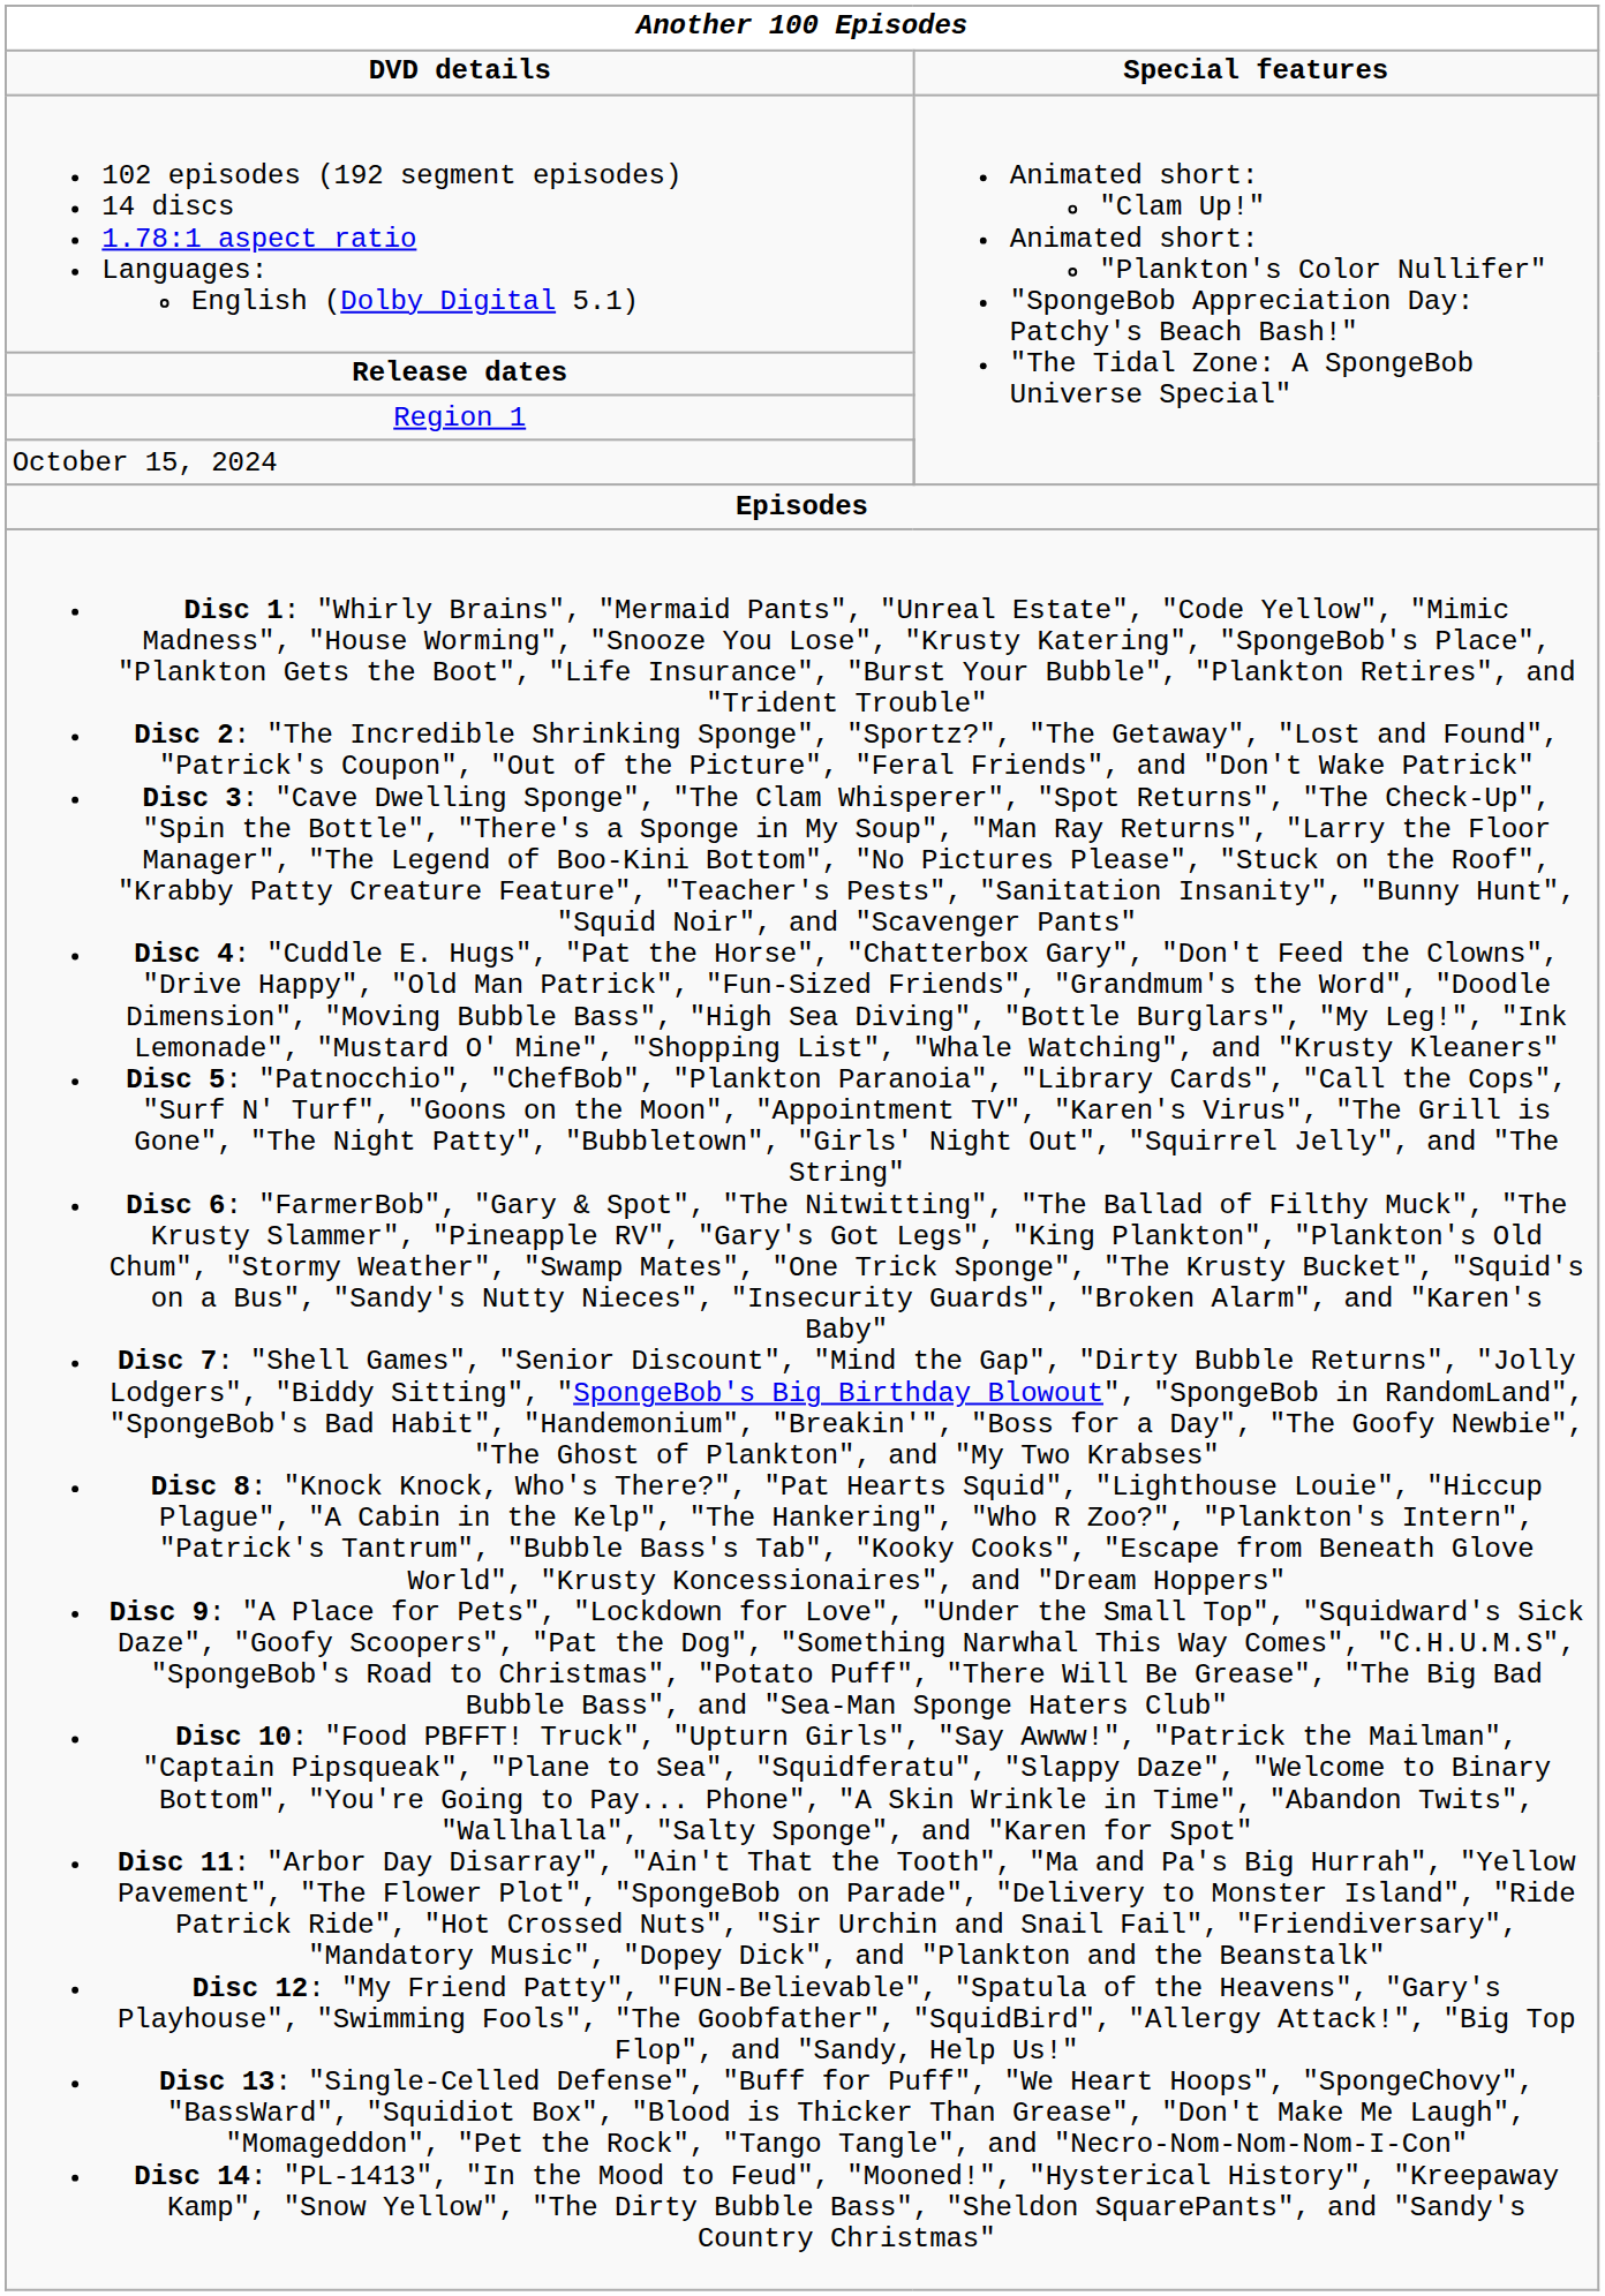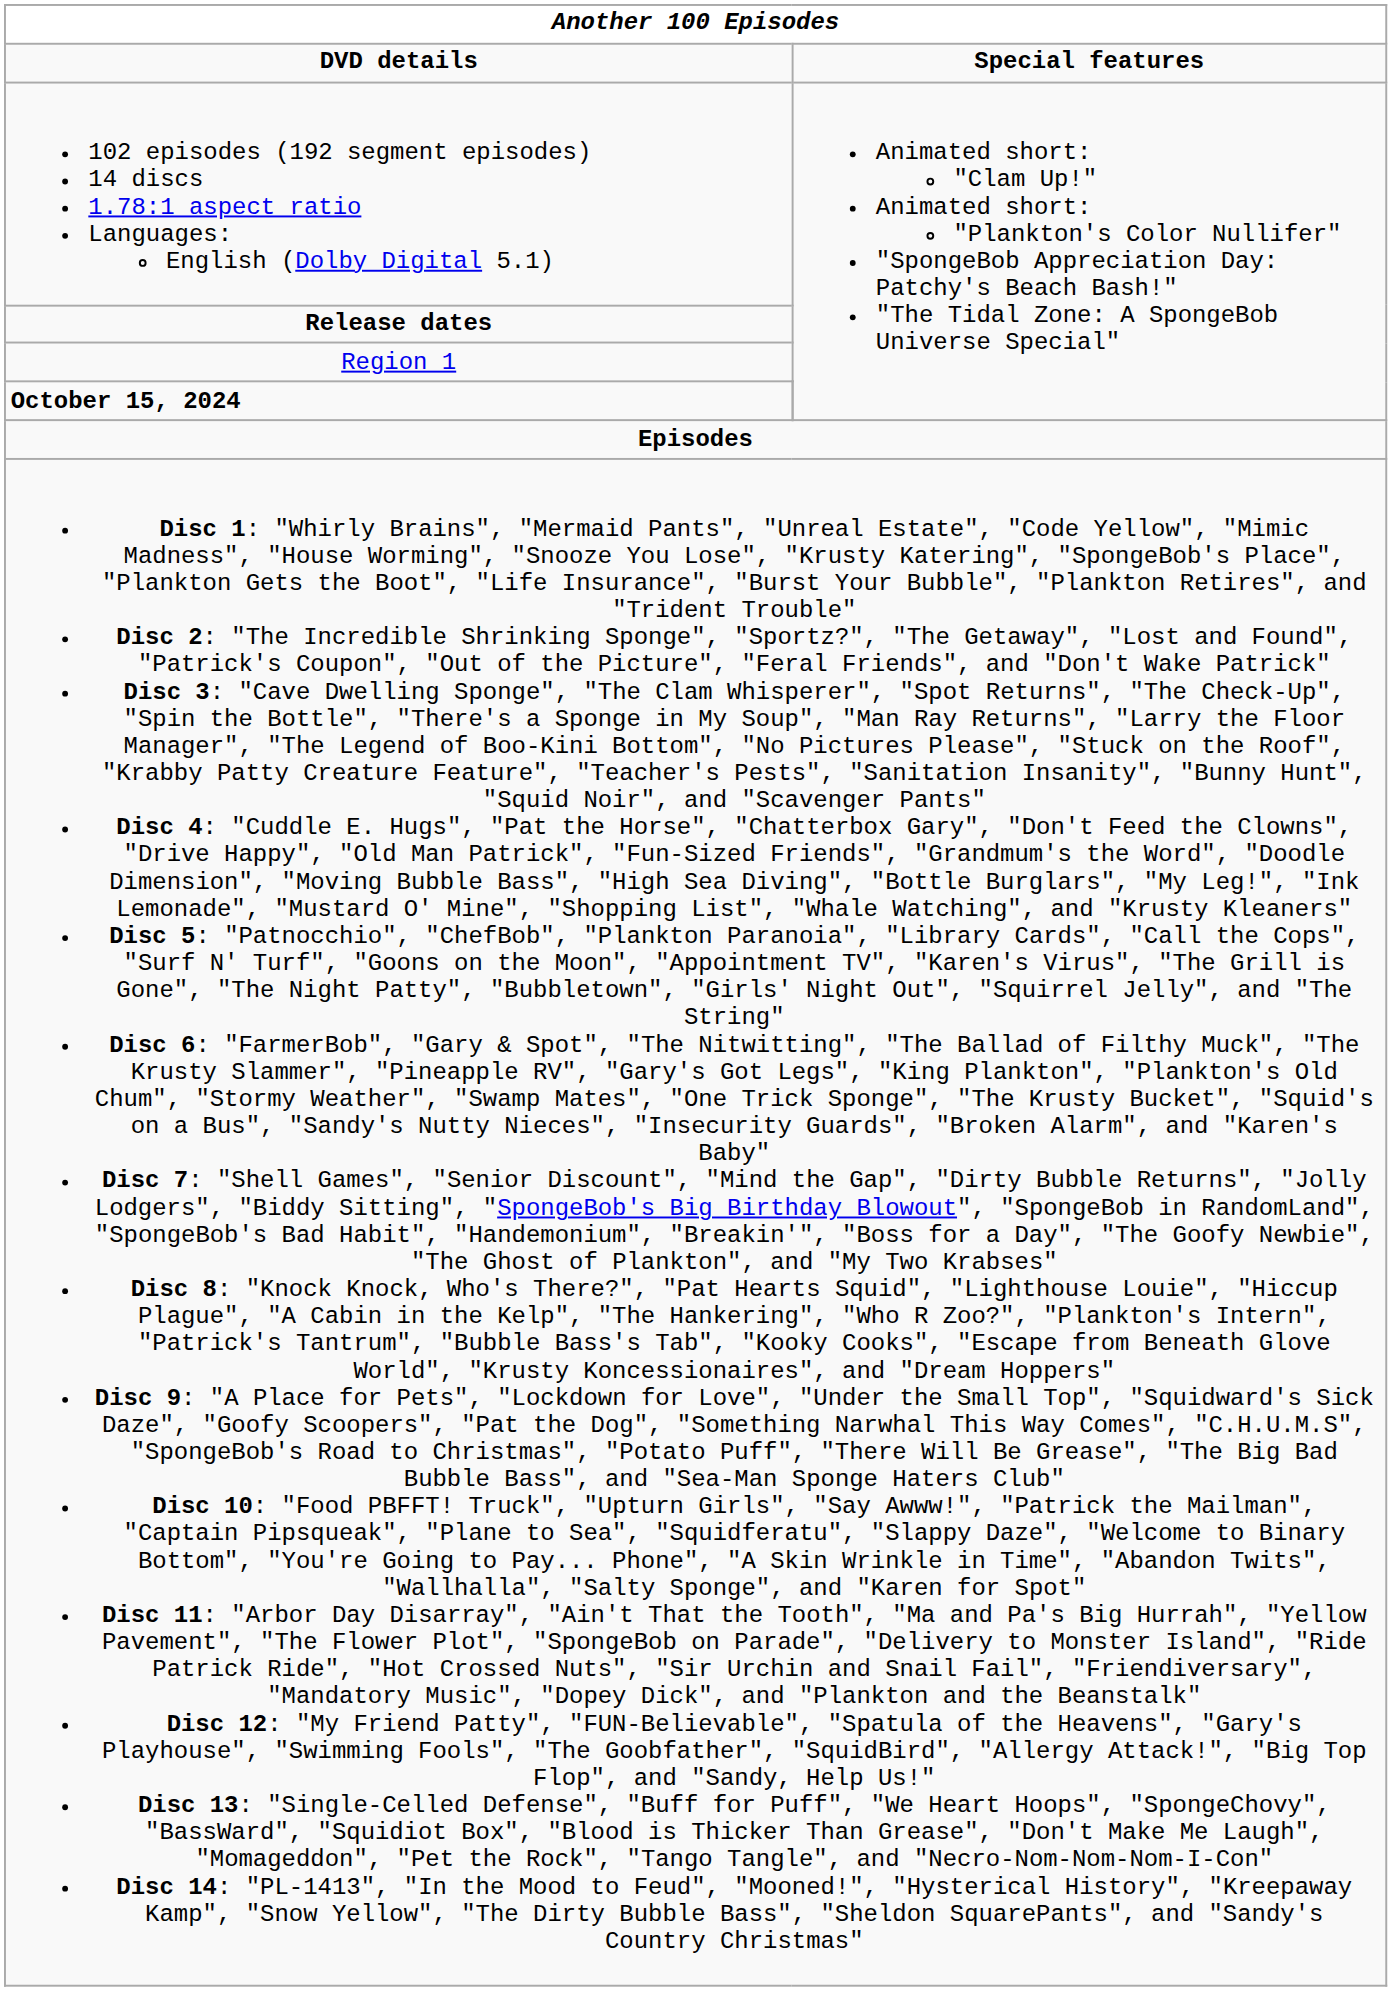October 15, 2024 | column 1: normal -> bold
